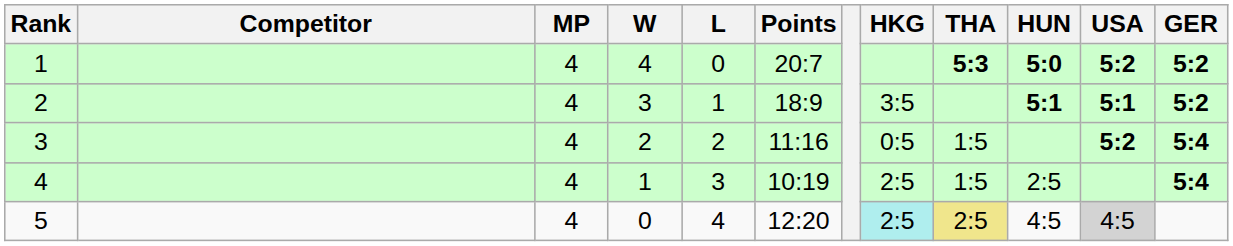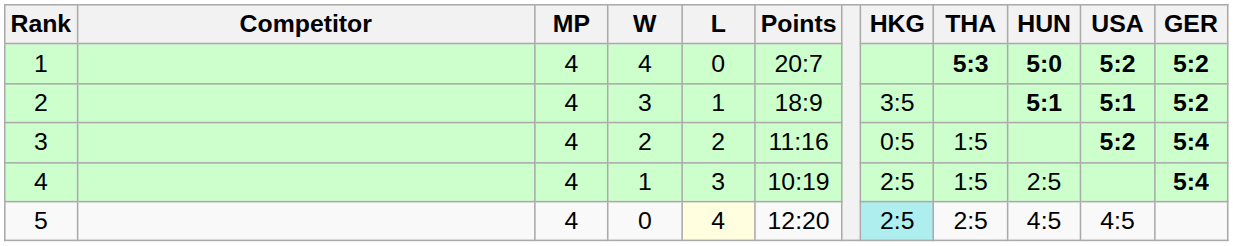5 | L: no background -> lightyellow background
5 | THA: khaki background -> no background
5 | USA: lightgrey background -> no background
